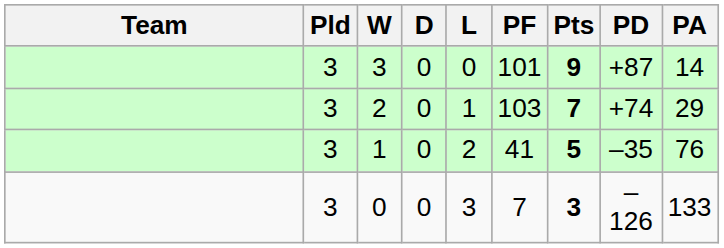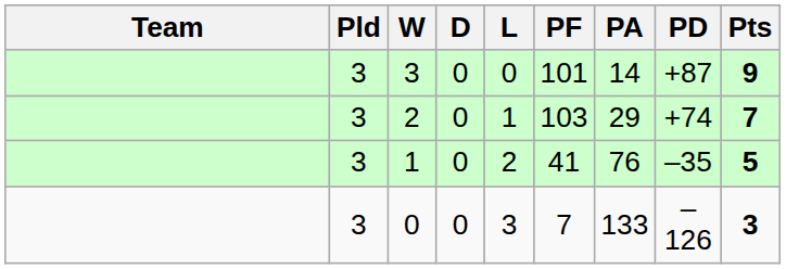columns swapped: PA <-> Pts
